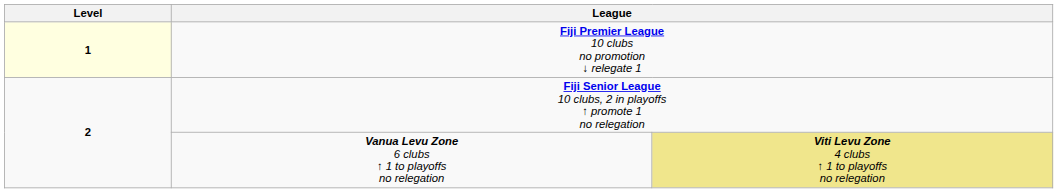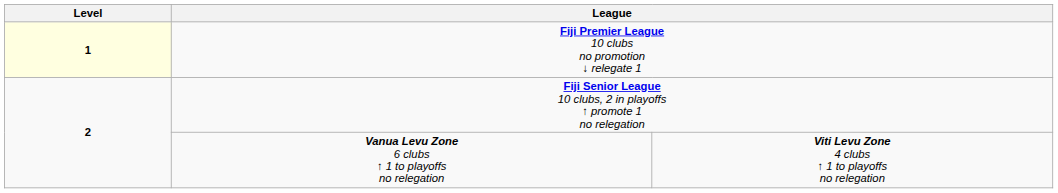Vanua Levu Zone 6 clubs ↑ 1 to playoffs no relegation | column 3: khaki background -> no background
